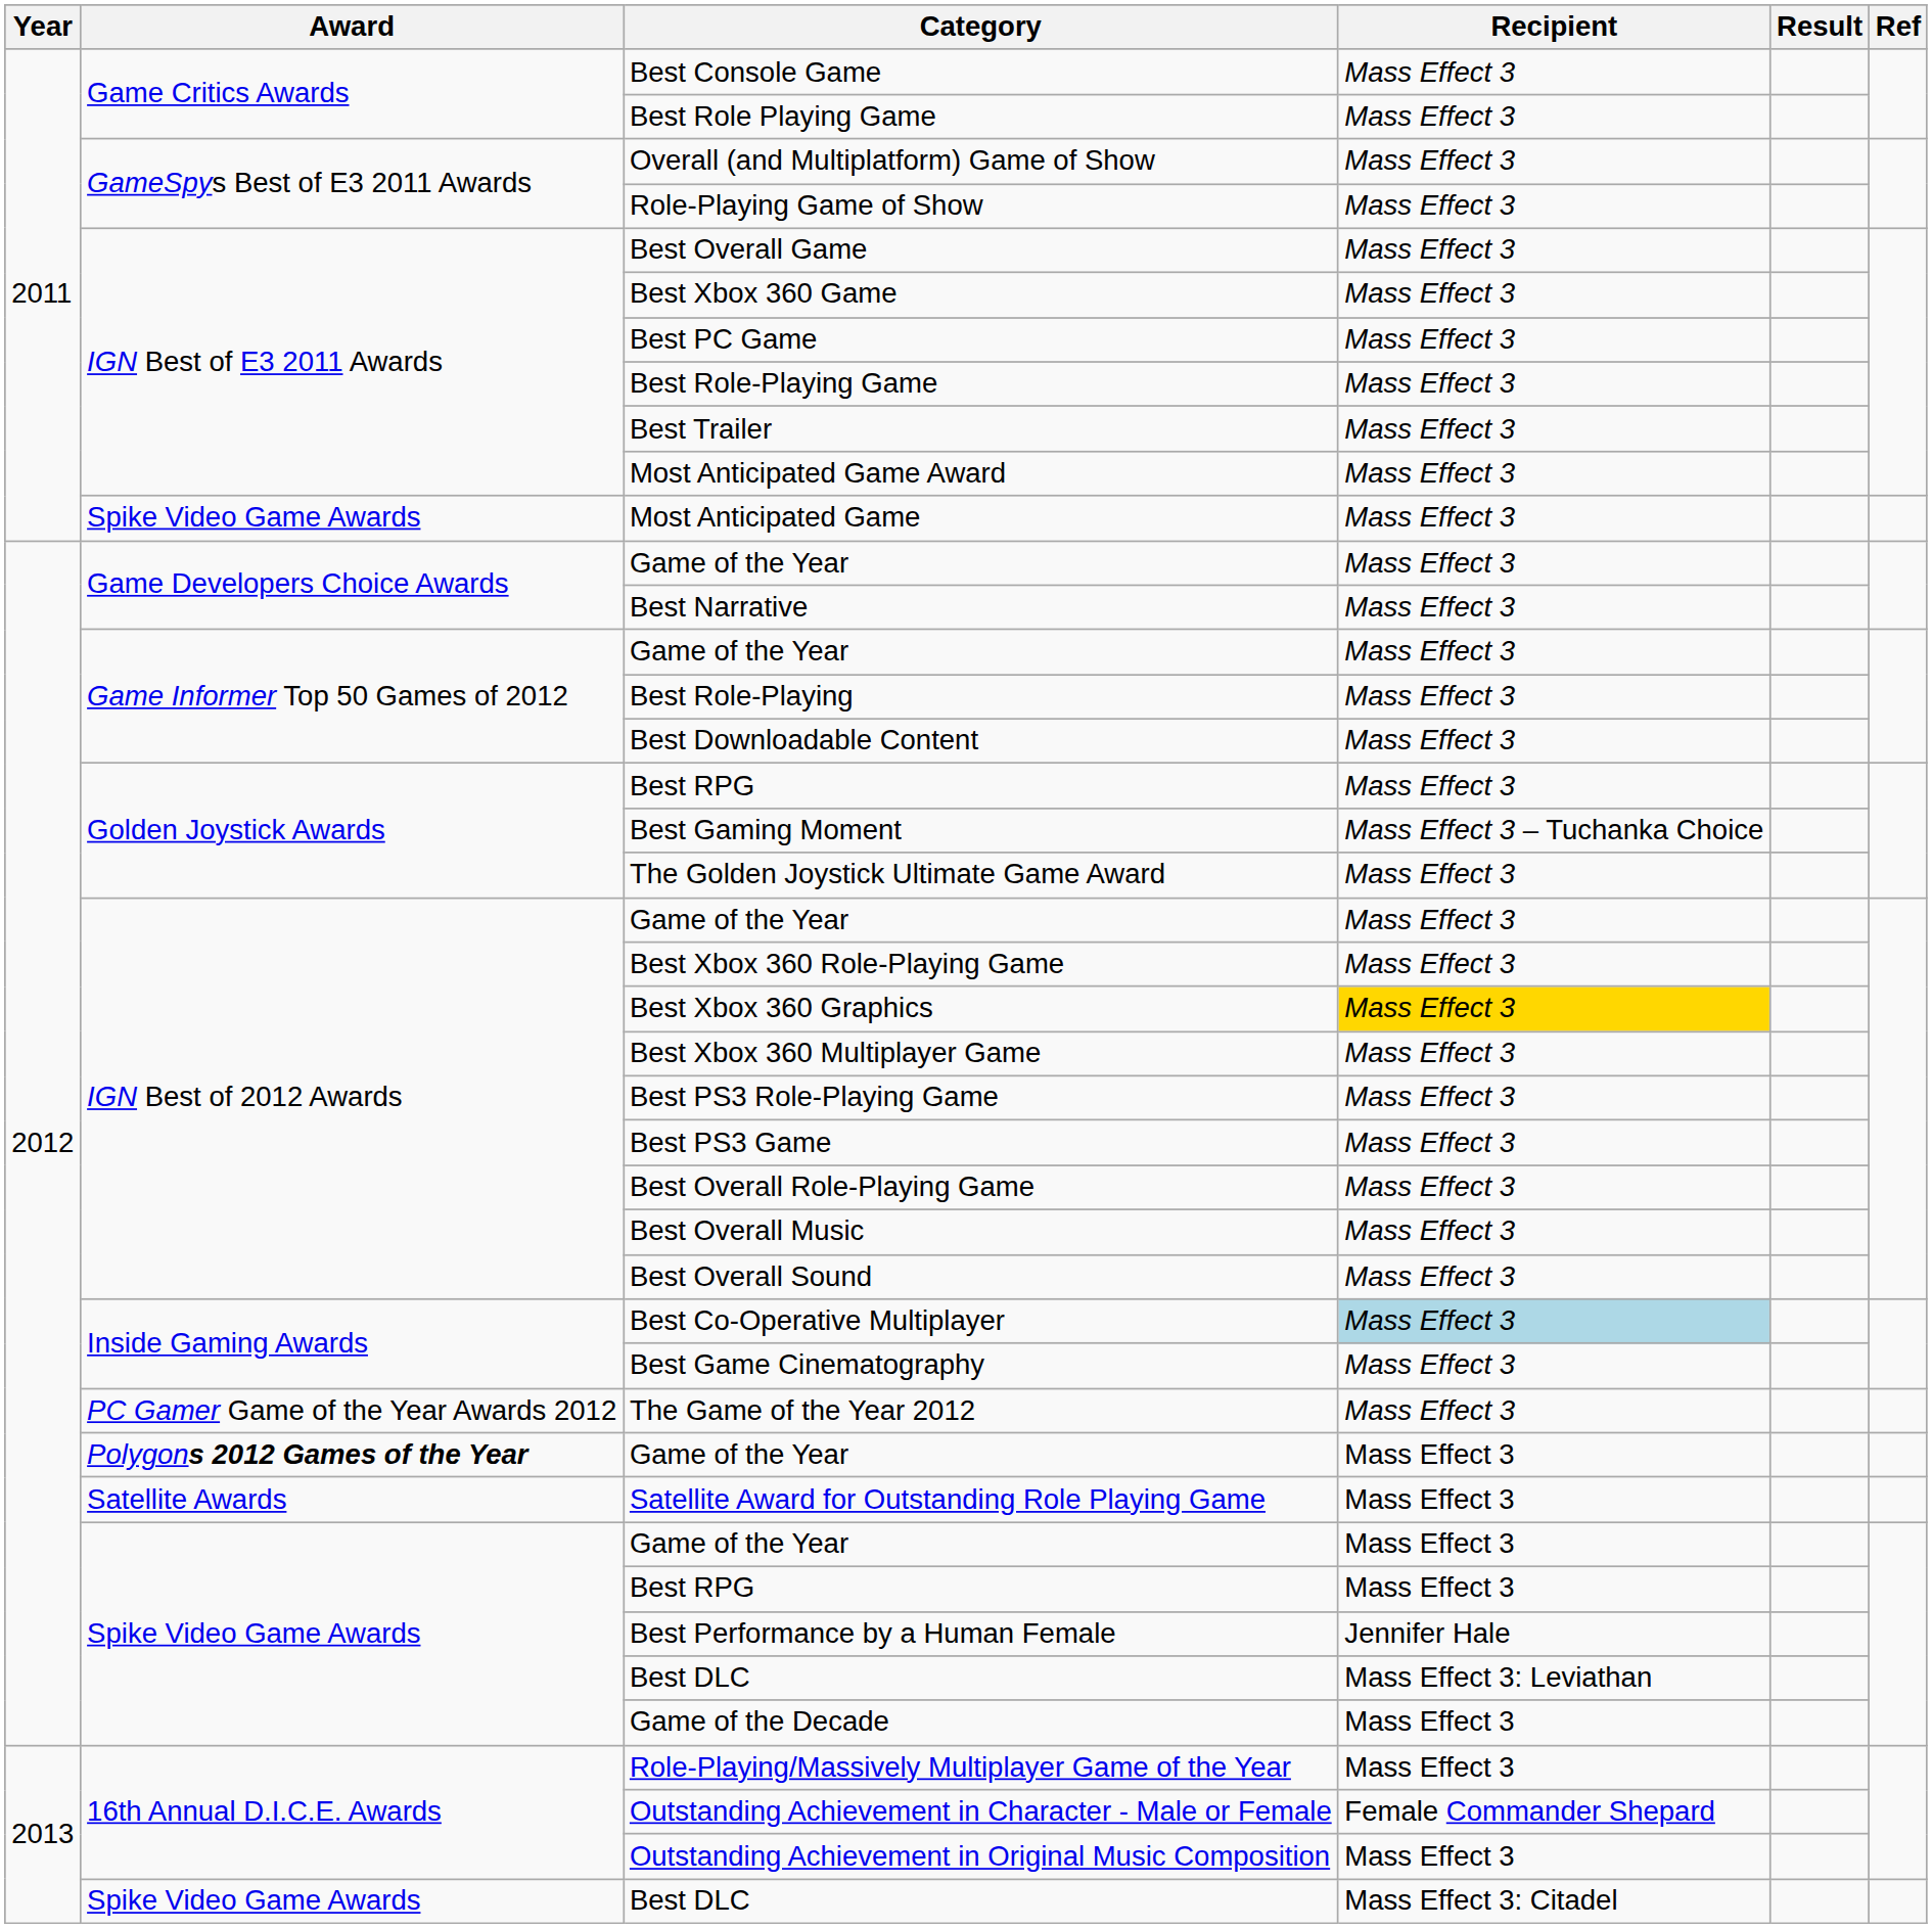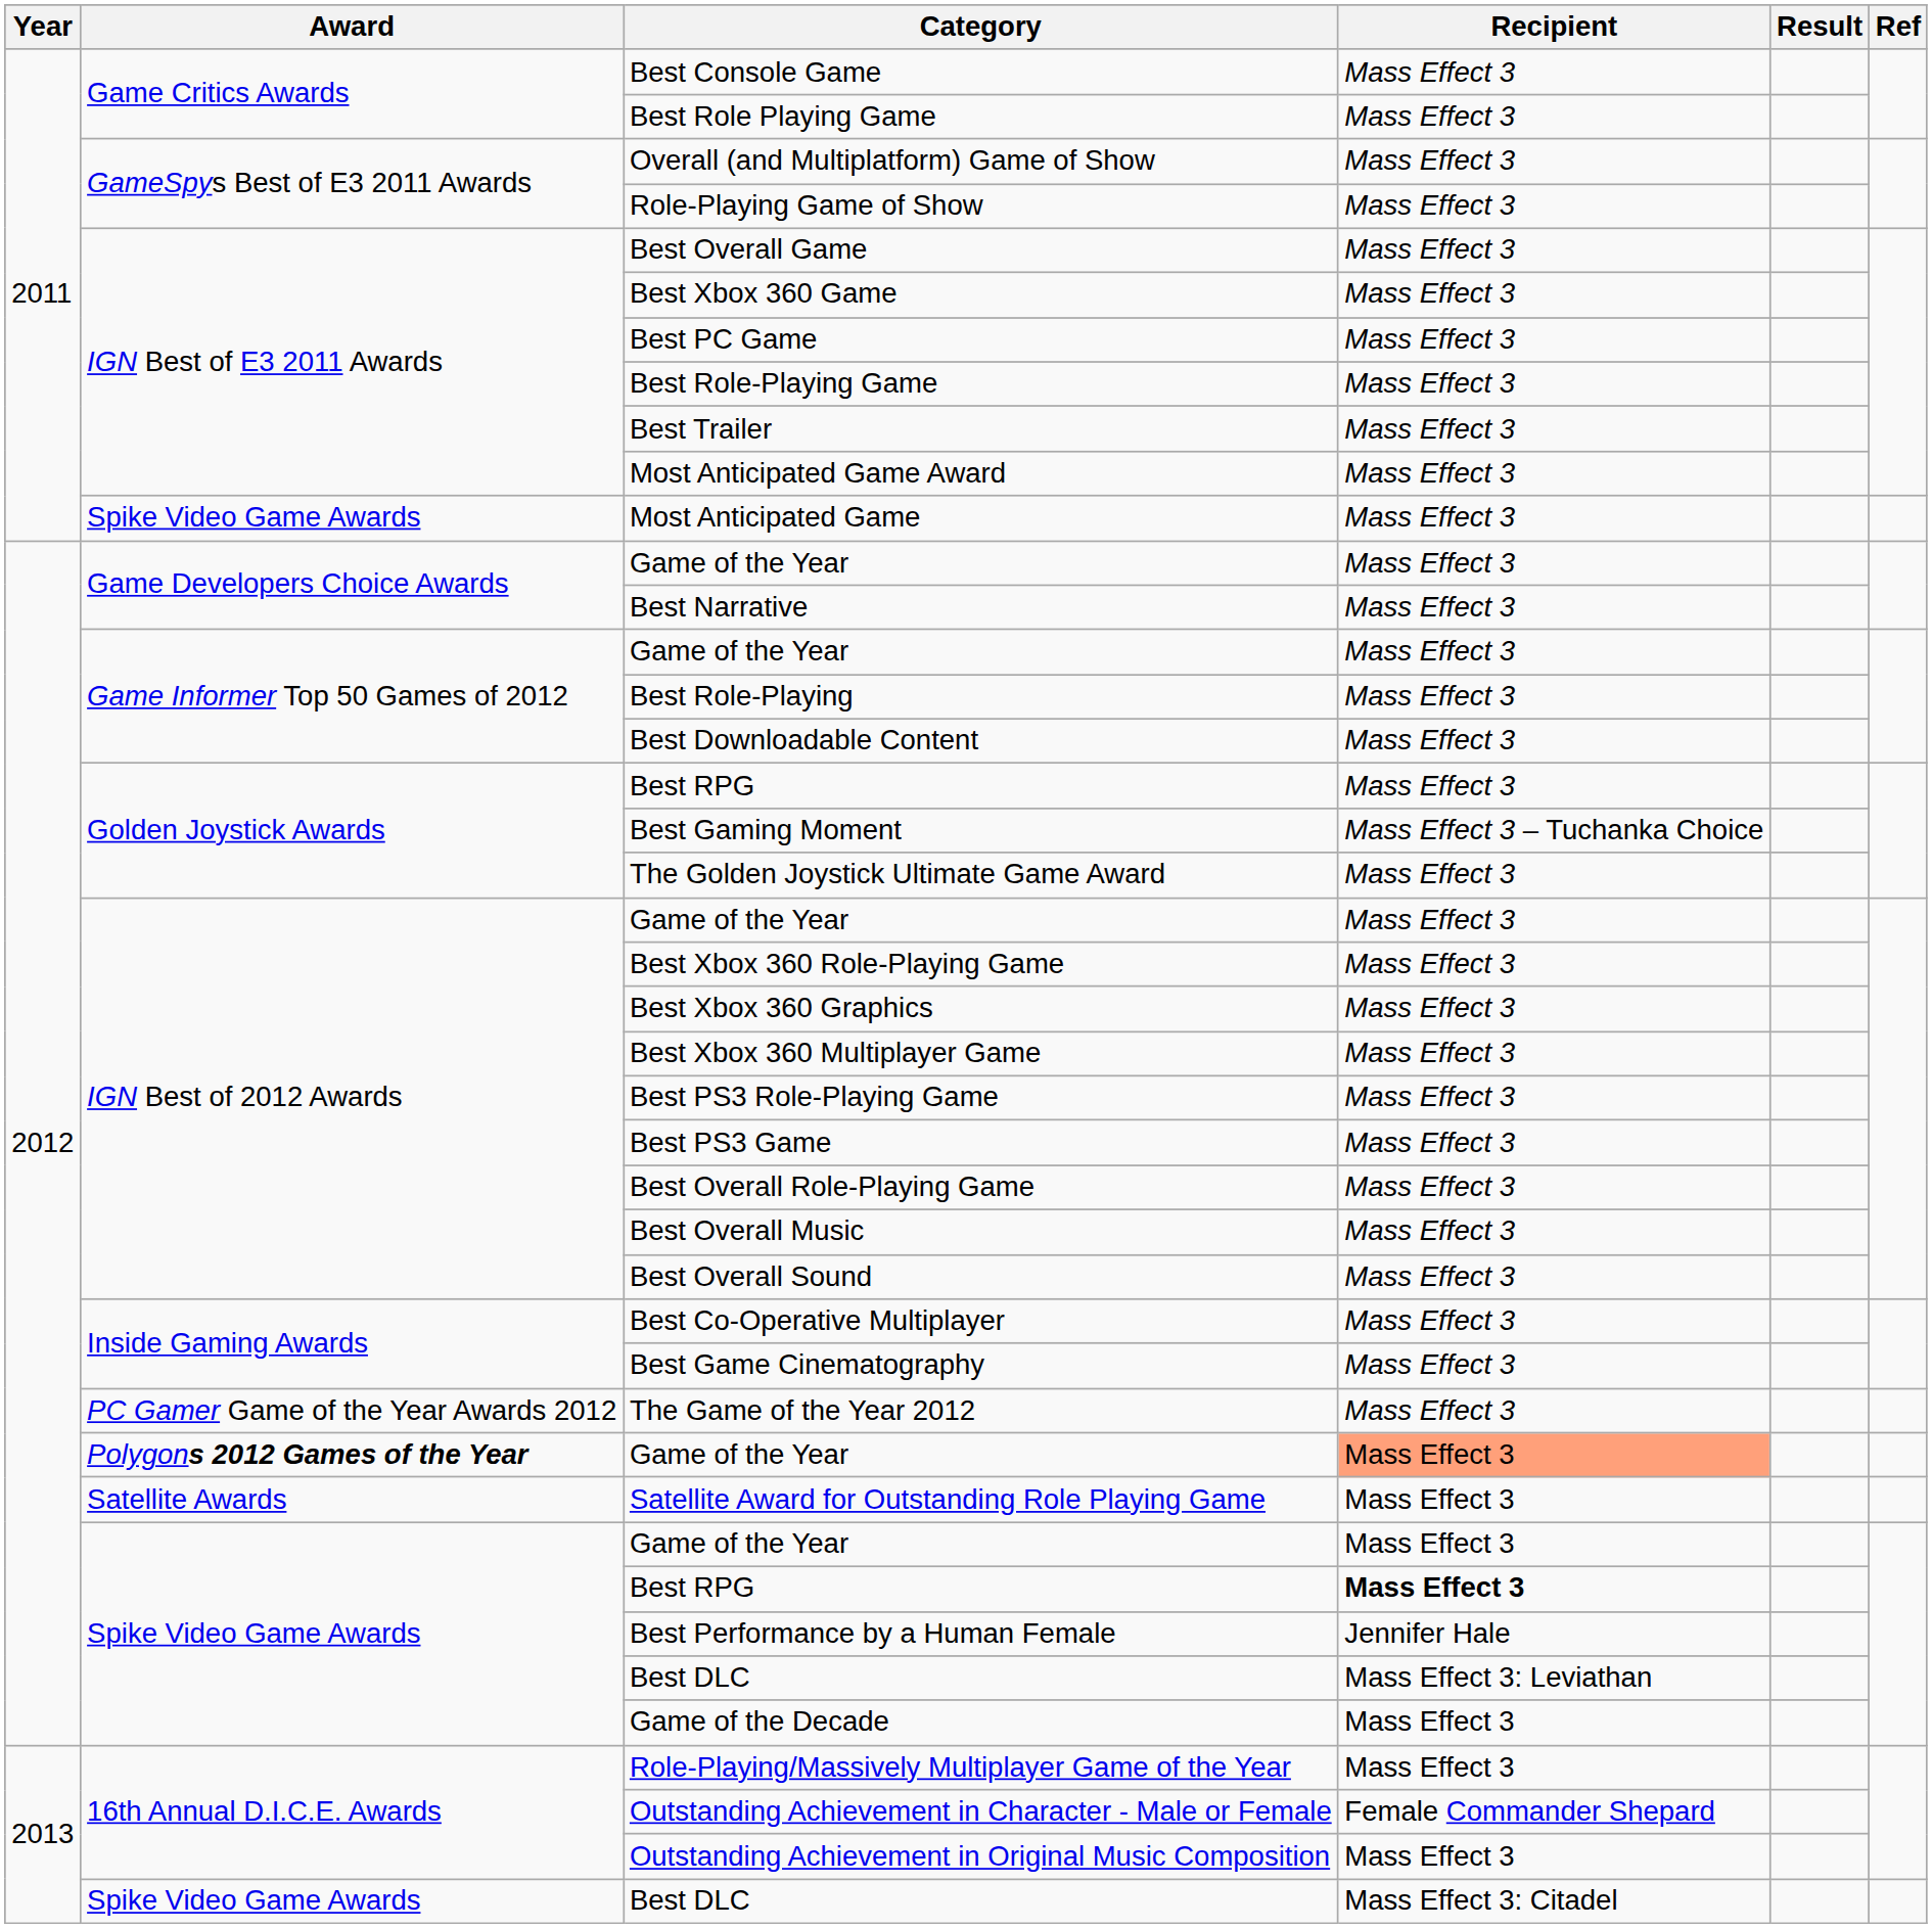Best Xbox 360 Graphics | Recipient: gold background -> no background
Best Co-Operative Multiplayer | Recipient: lightblue background -> no background
Polygons 2012 Games of the Year / Game of the Year | Recipient: no background -> lightsalmon background
Spike Video Game Awards / Best RPG | Recipient: normal -> bold
